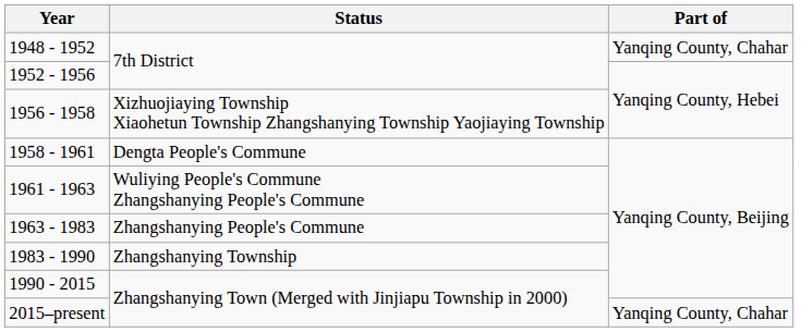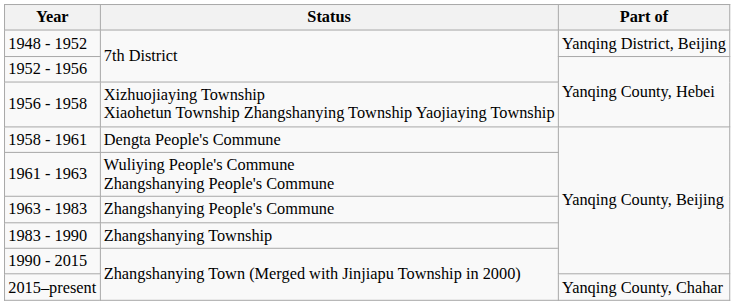1948 - 1952 | Part of: Yanqing County, Chahar -> Yanqing District, Beijing
